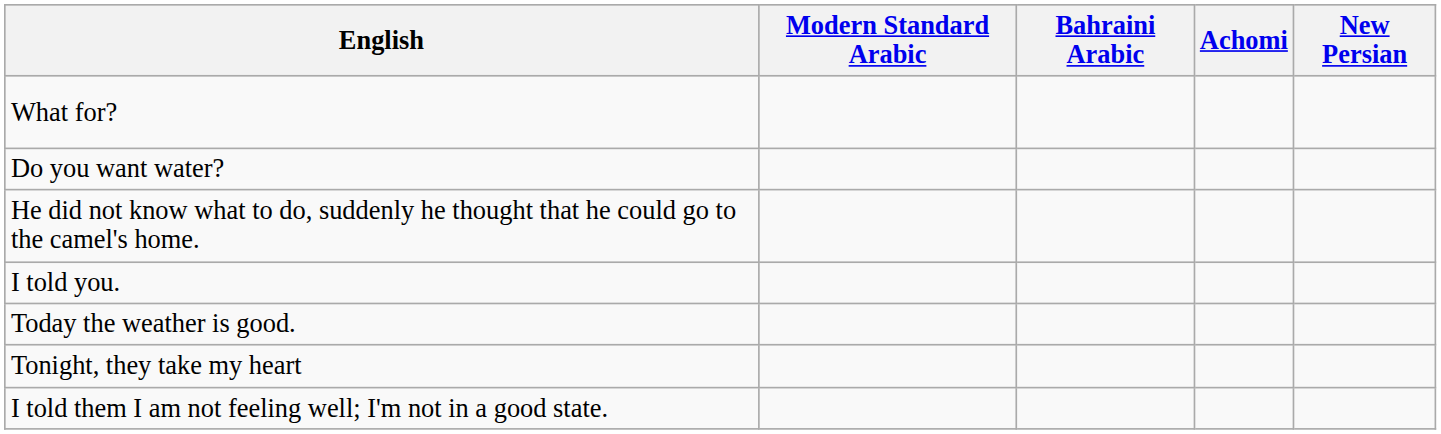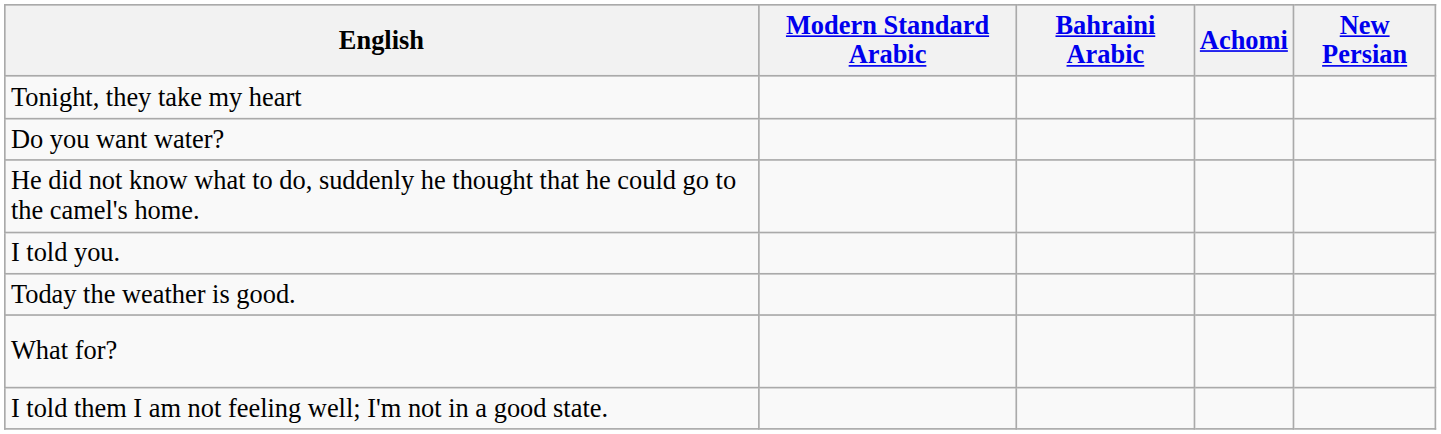rows swapped: What for? <-> Tonight, they take my heart
